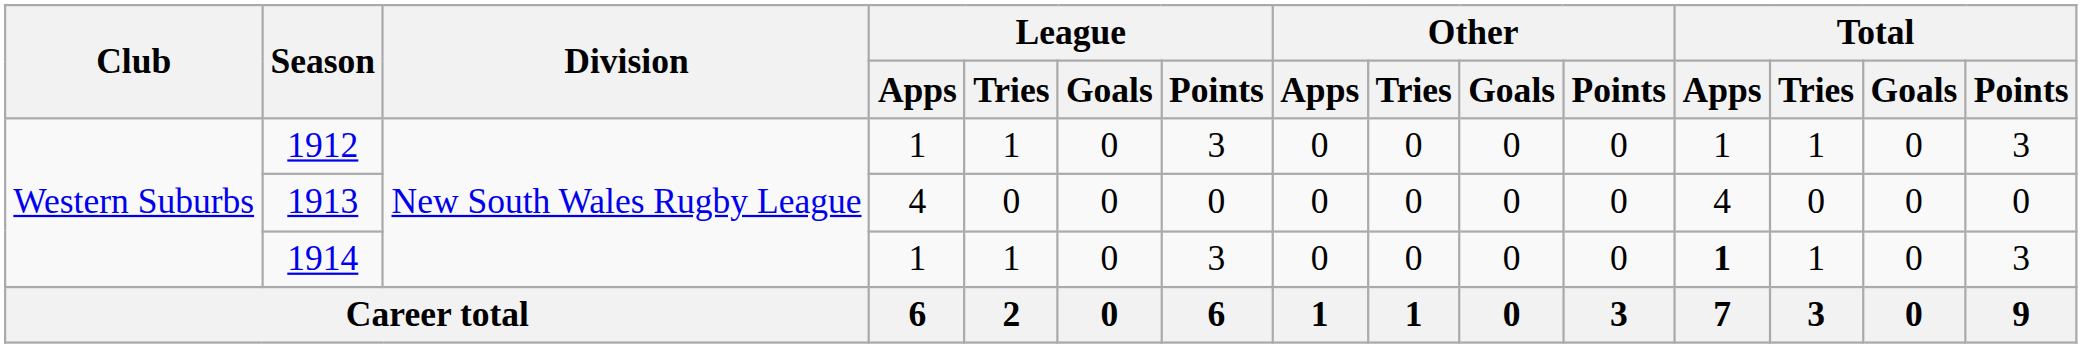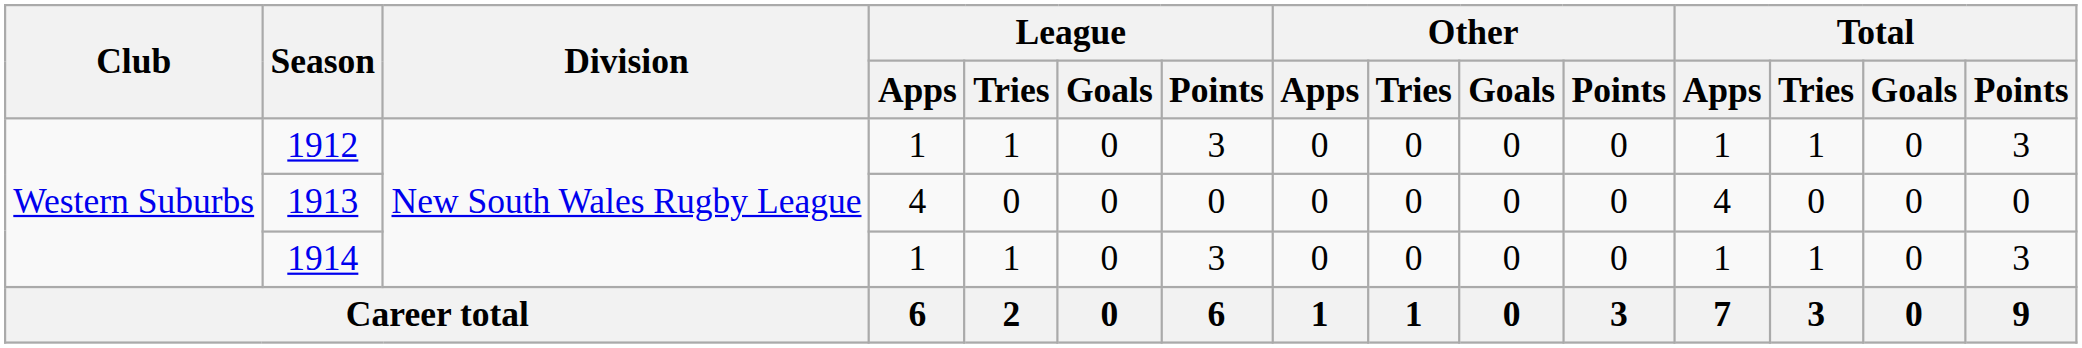1914 | Total / Apps: bold -> normal
